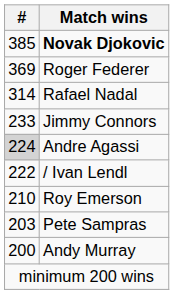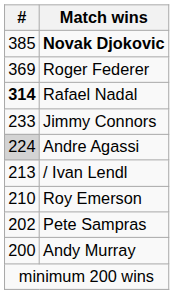Rafael Nadal | #: normal -> bold
/ Ivan Lendl | #: 222 -> 213
Pete Sampras | #: 203 -> 202
